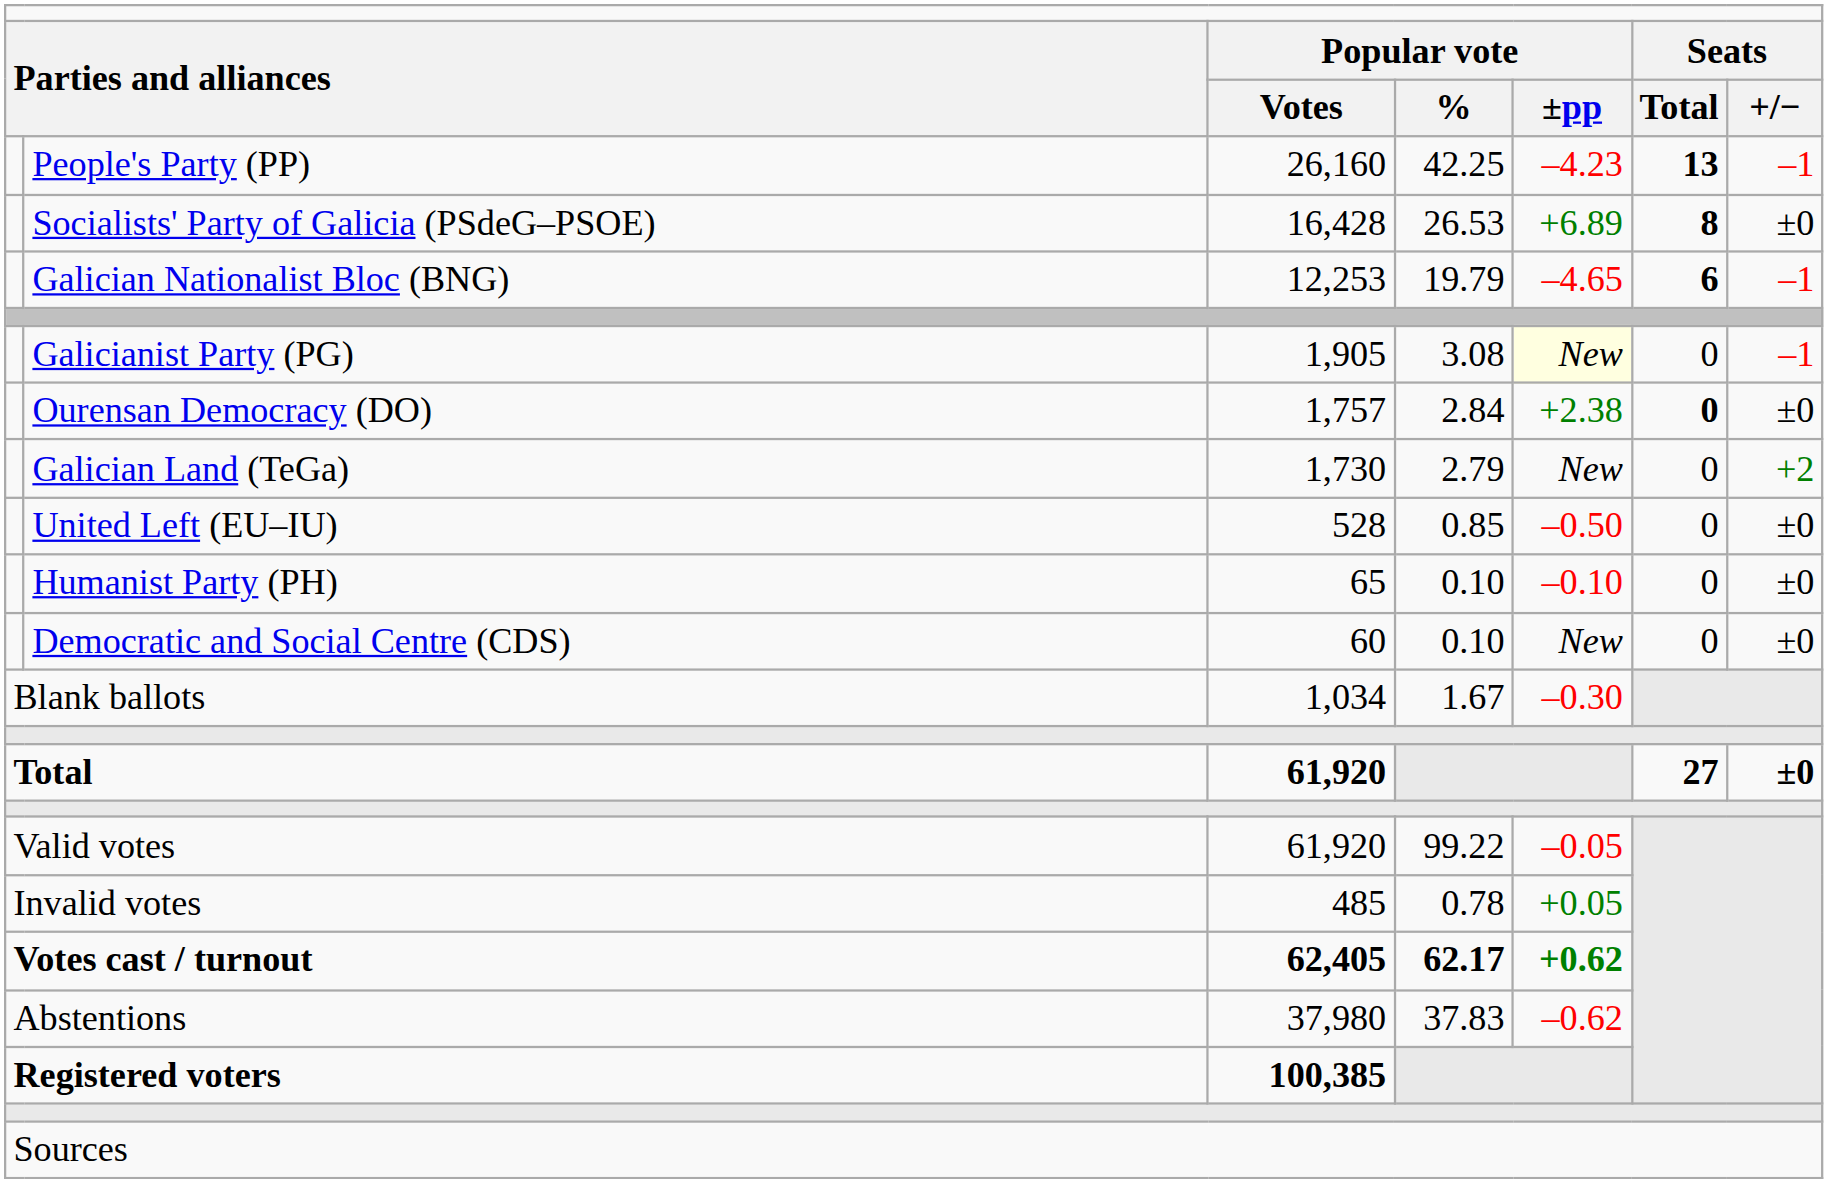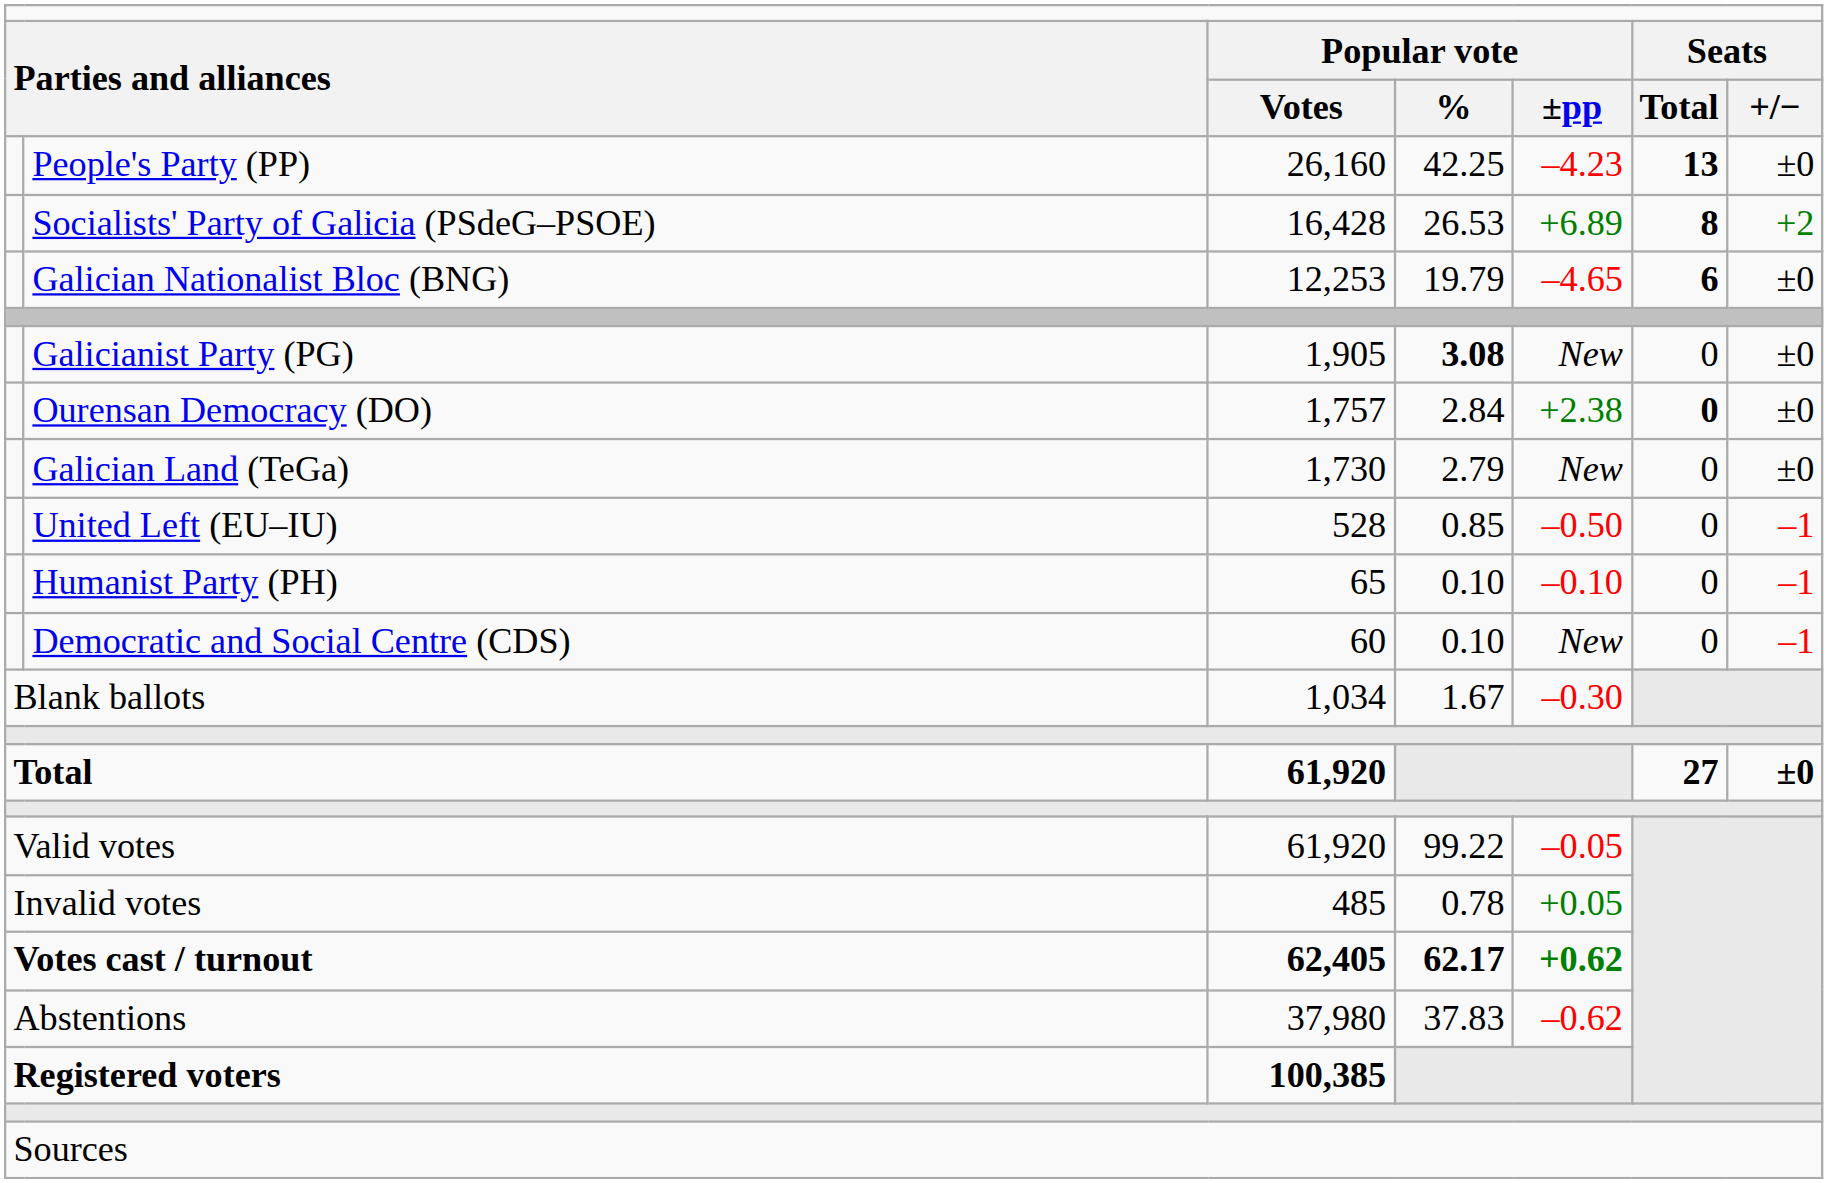People's Party (PP) | column 7: –1 -> ±0
Socialists' Party of Galicia (PSdeG–PSOE) | column 7: ±0 -> +2
Galician Nationalist Bloc (BNG) | column 7: –1 -> ±0
Galicianist Party (PG) | column 4: normal -> bold
Galicianist Party (PG) | column 5: lightyellow background -> no background
Galicianist Party (PG) | column 7: –1 -> ±0
Galician Land (TeGa) | column 7: +2 -> ±0
United Left (EU–IU) | column 7: ±0 -> –1
Humanist Party (PH) | column 7: ±0 -> –1
Democratic and Social Centre (CDS) | column 7: ±0 -> –1
